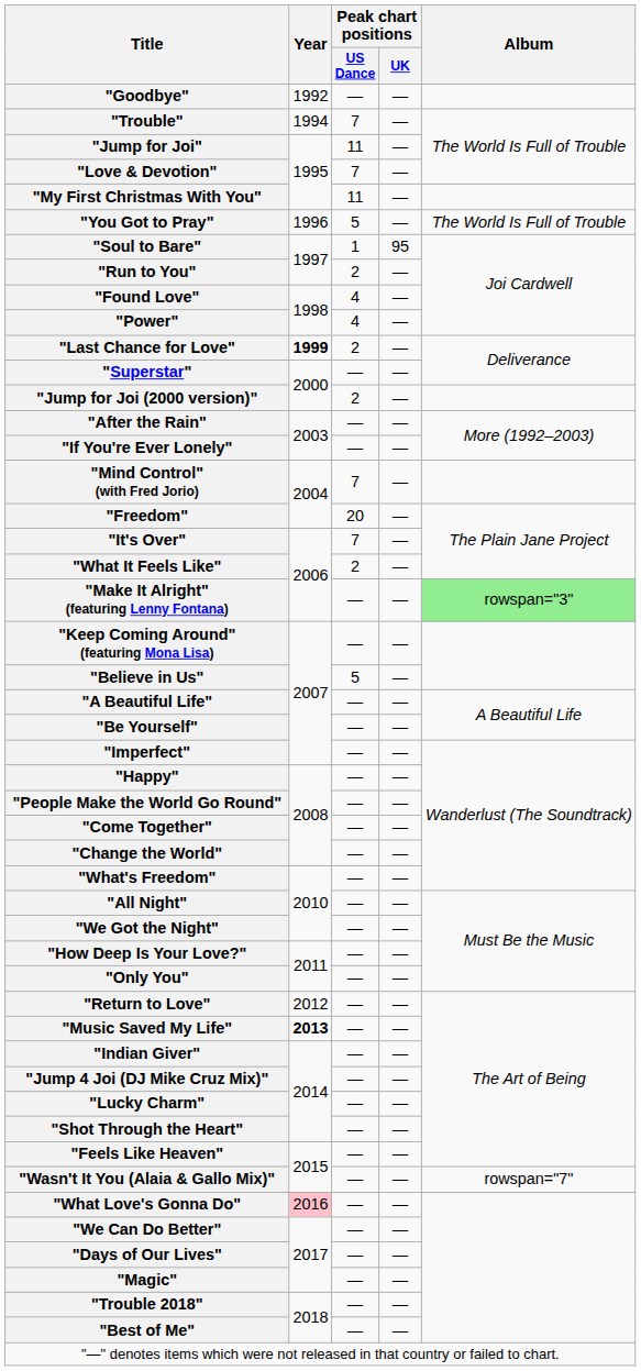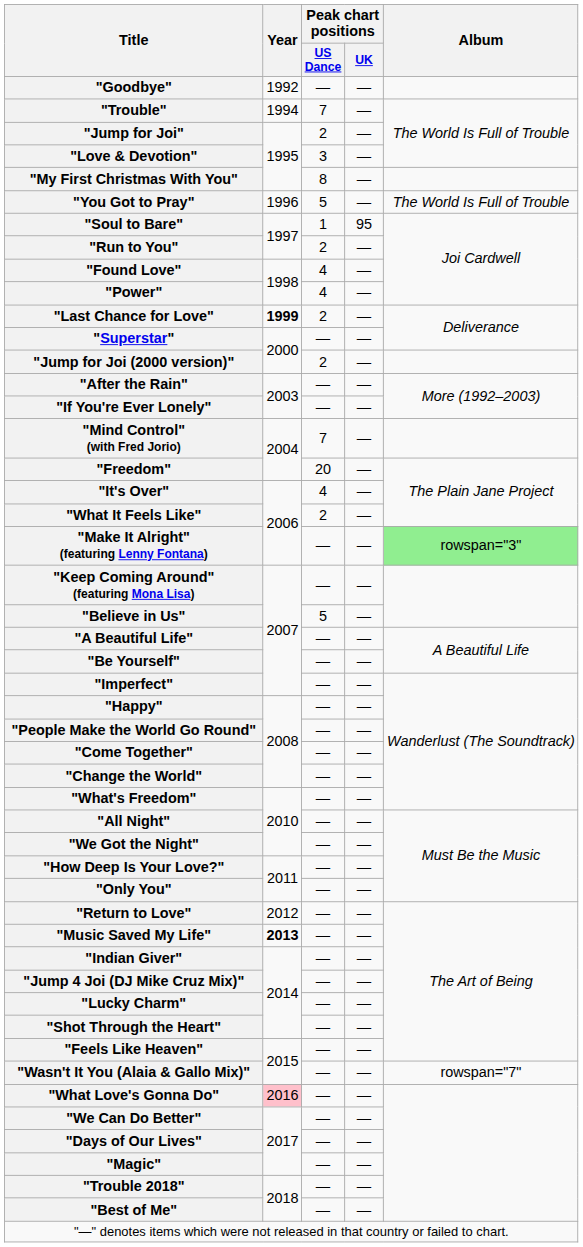"Jump for Joi" | Peak chart positions / US Dance: 11 -> 2
"Love & Devotion" | Peak chart positions / US Dance: 7 -> 3
"My First Christmas With You" | Peak chart positions / US Dance: 11 -> 8
"It's Over" | Peak chart positions / US Dance: 7 -> 4
